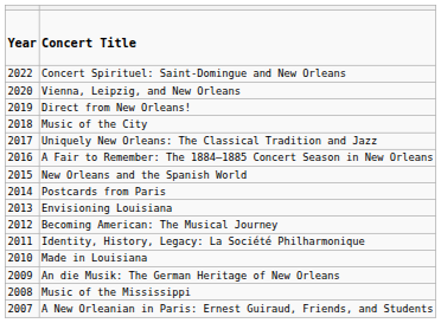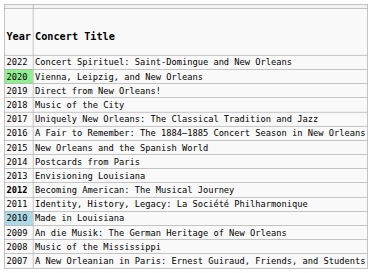Vienna, Leipzig, and New Orleans | column 1: no background -> lightgreen background
Becoming American: The Musical Journey | column 1: normal -> bold
Made in Louisiana | column 1: no background -> lightblue background
